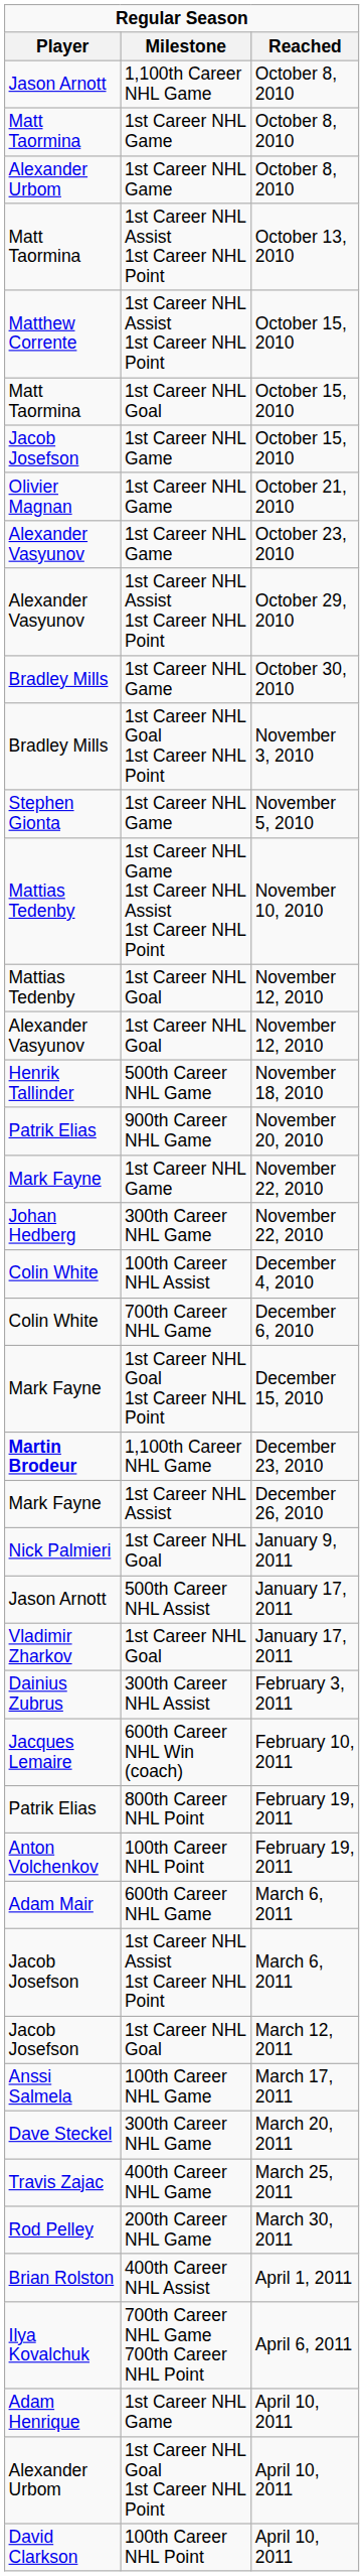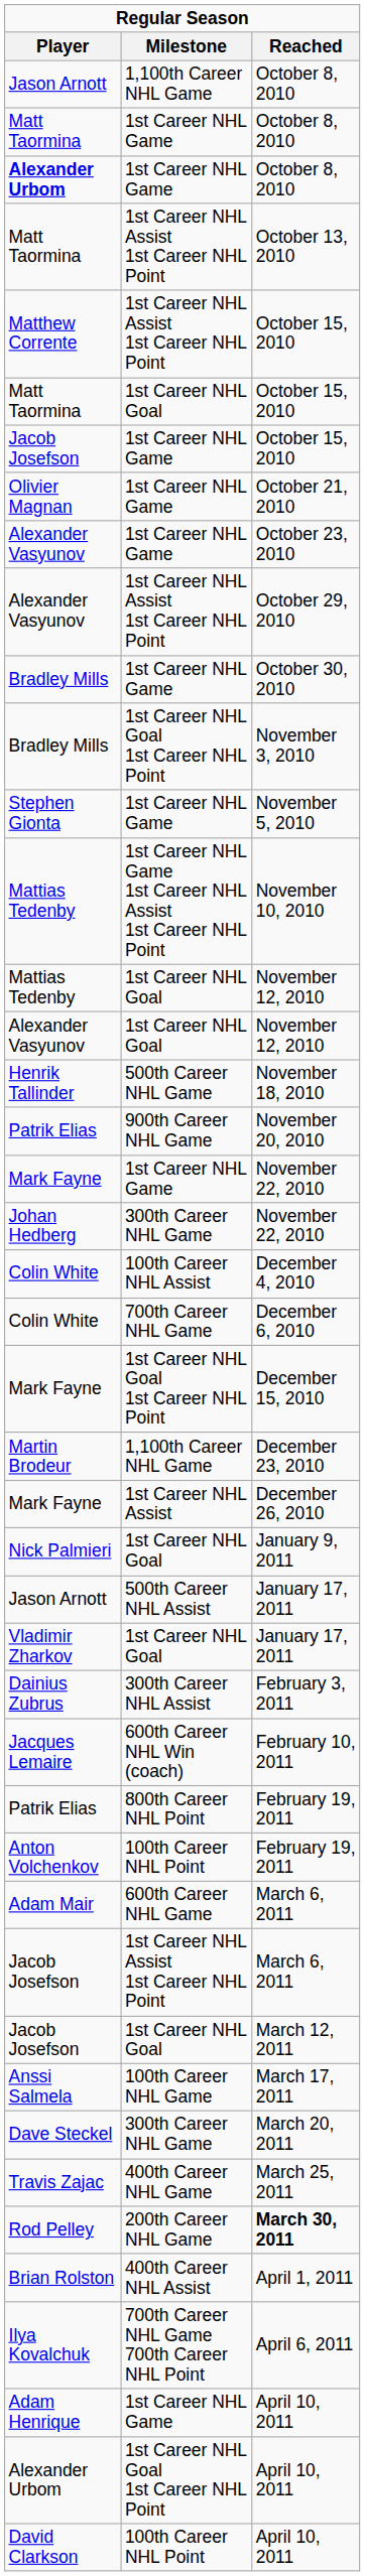row 5 | Player: normal -> bold
row 26 | Player: bold -> normal
row 41 | Reached: normal -> bold
